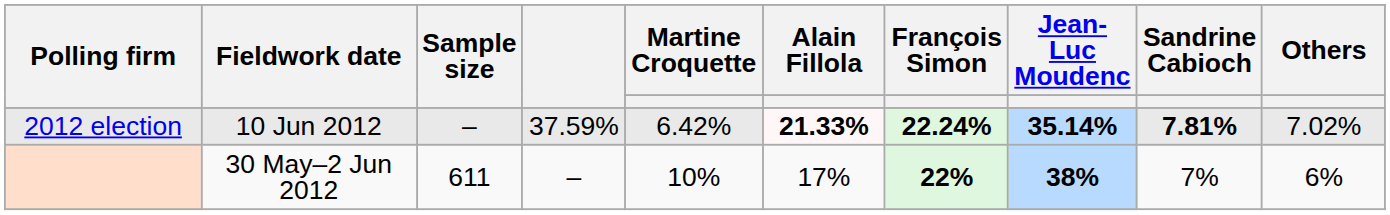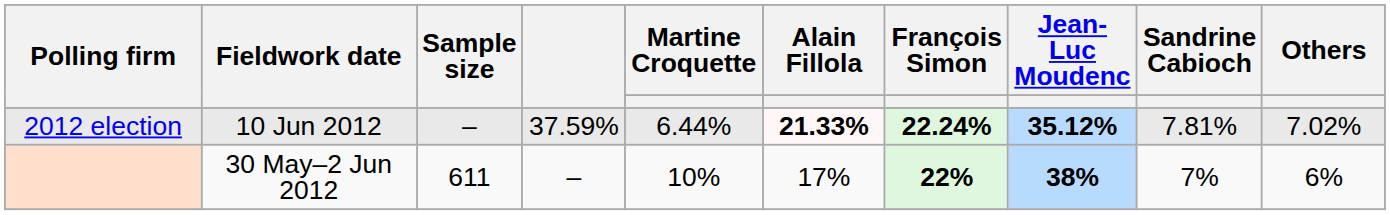2012 election | Martine Croquette: 6.42% -> 6.44%
2012 election | Jean-Luc Moudenc: 35.14% -> 35.12%
2012 election | Sandrine Cabioch: bold -> normal
